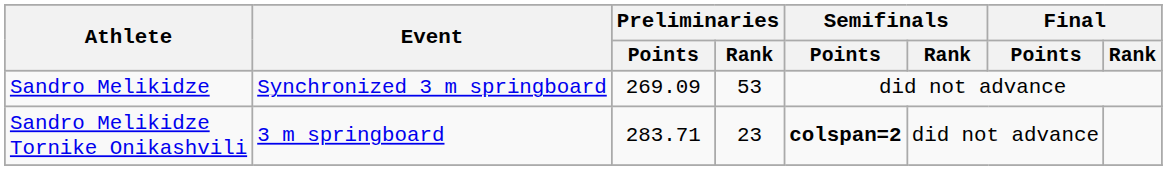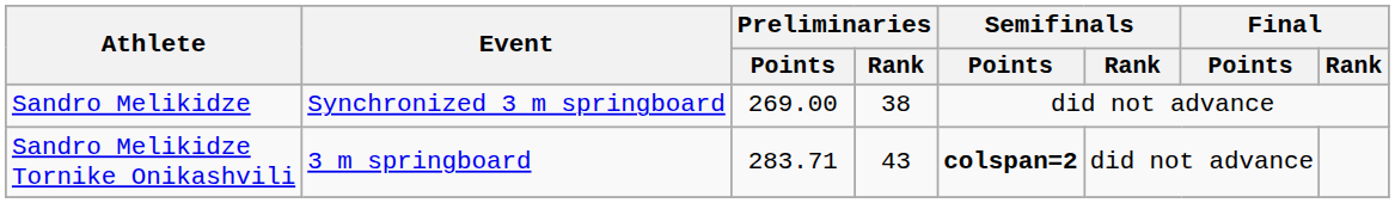Sandro Melikidze | Preliminaries / Points: 269.09 -> 269.00
Sandro Melikidze | Preliminaries / Rank: 53 -> 38
Sandro Melikidze Tornike Onikashvili | Preliminaries / Rank: 23 -> 43
